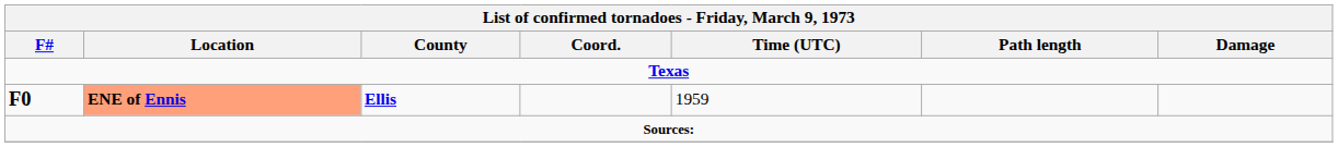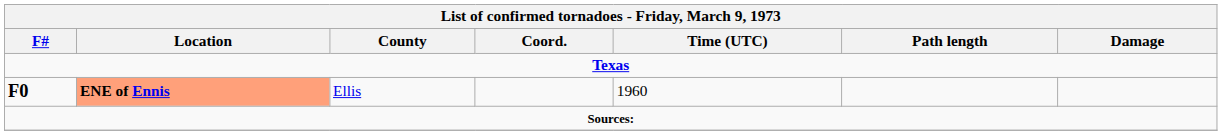F0 | County: bold -> normal
F0 | Time (UTC): 1959 -> 1960
